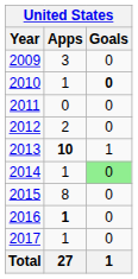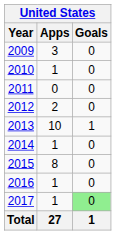2010 | Goals: bold -> normal
2013 | Apps: bold -> normal
2014 | Goals: lightgreen background -> no background
2016 | Apps: bold -> normal
2017 | Goals: no background -> lightgreen background
